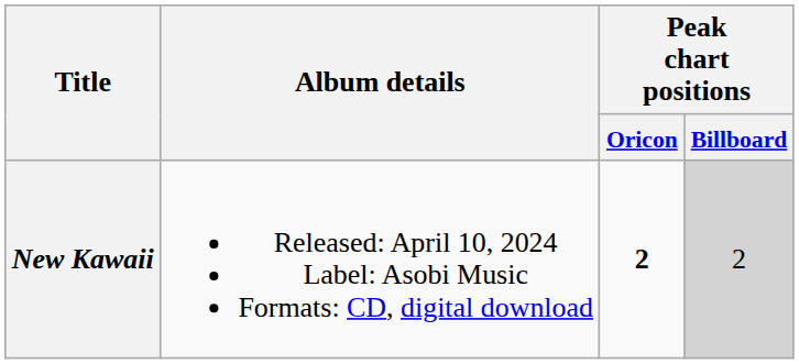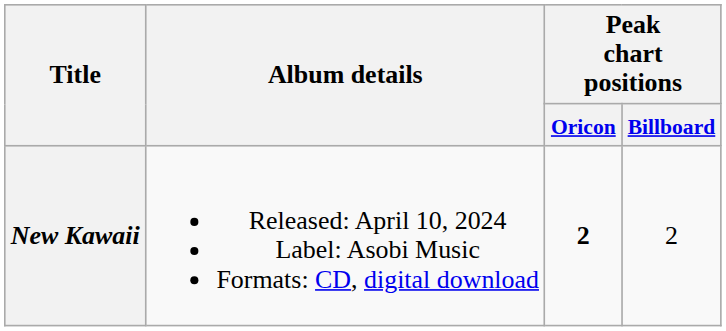New Kawaii | Peak chart positions / Billboard: lightgrey background -> no background
